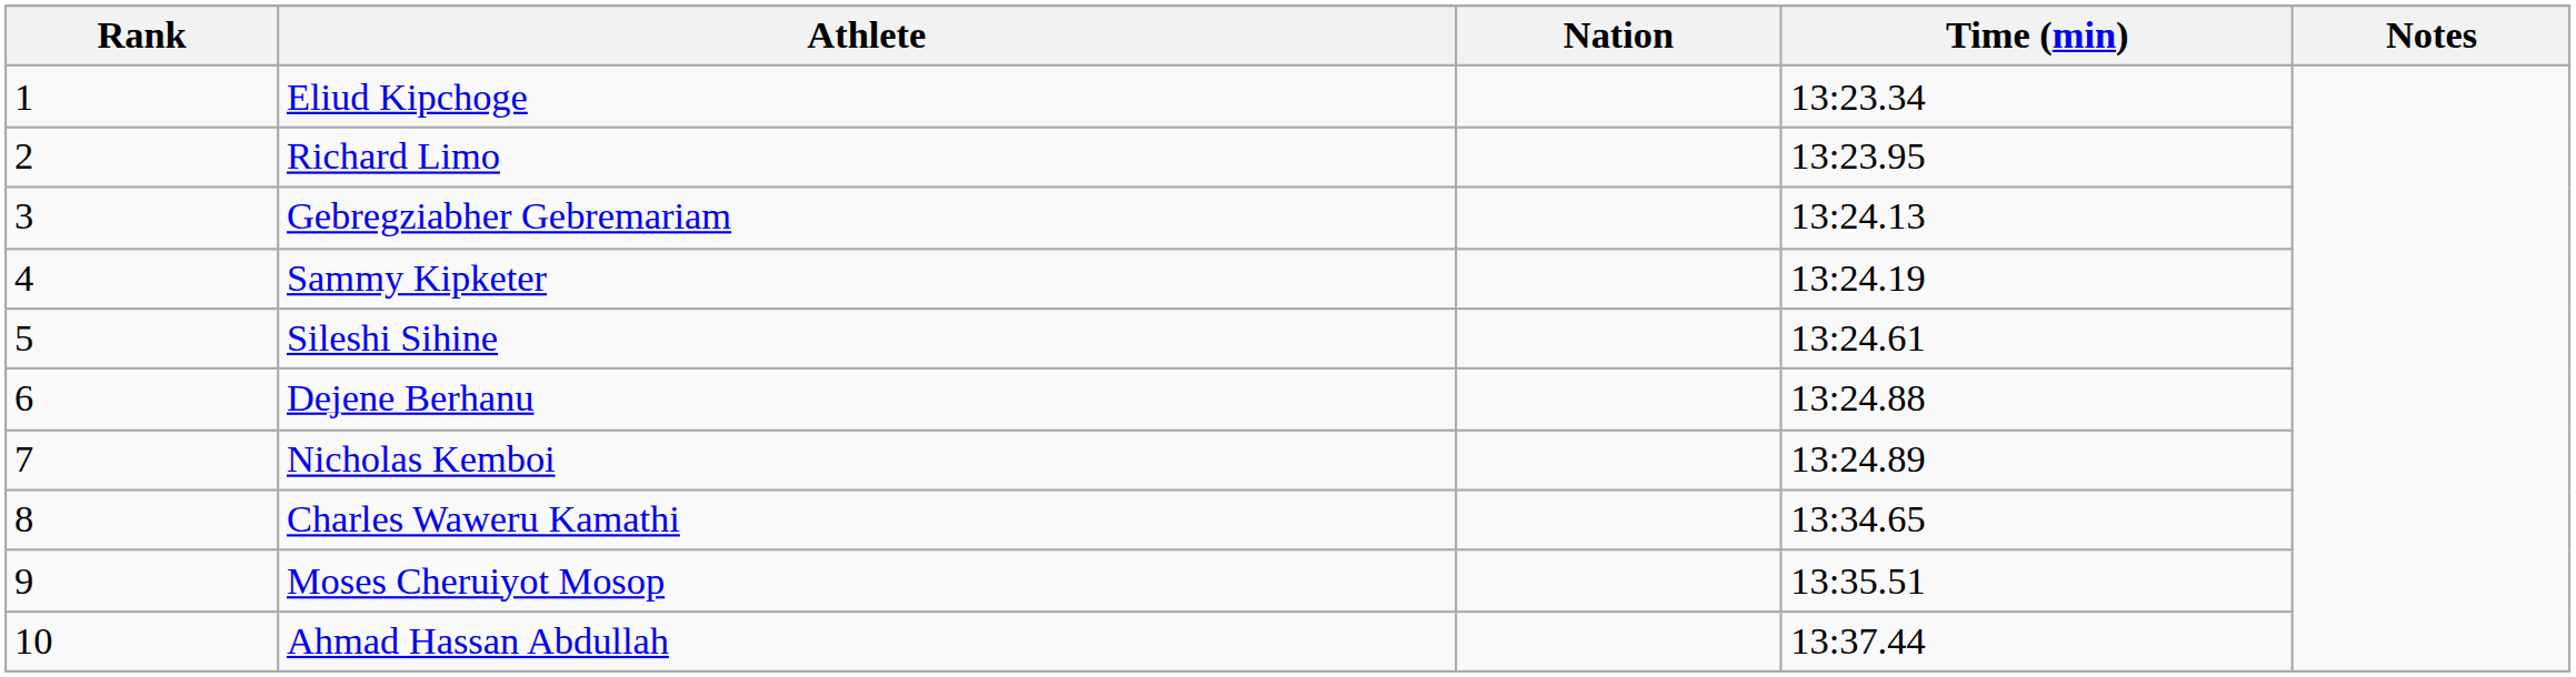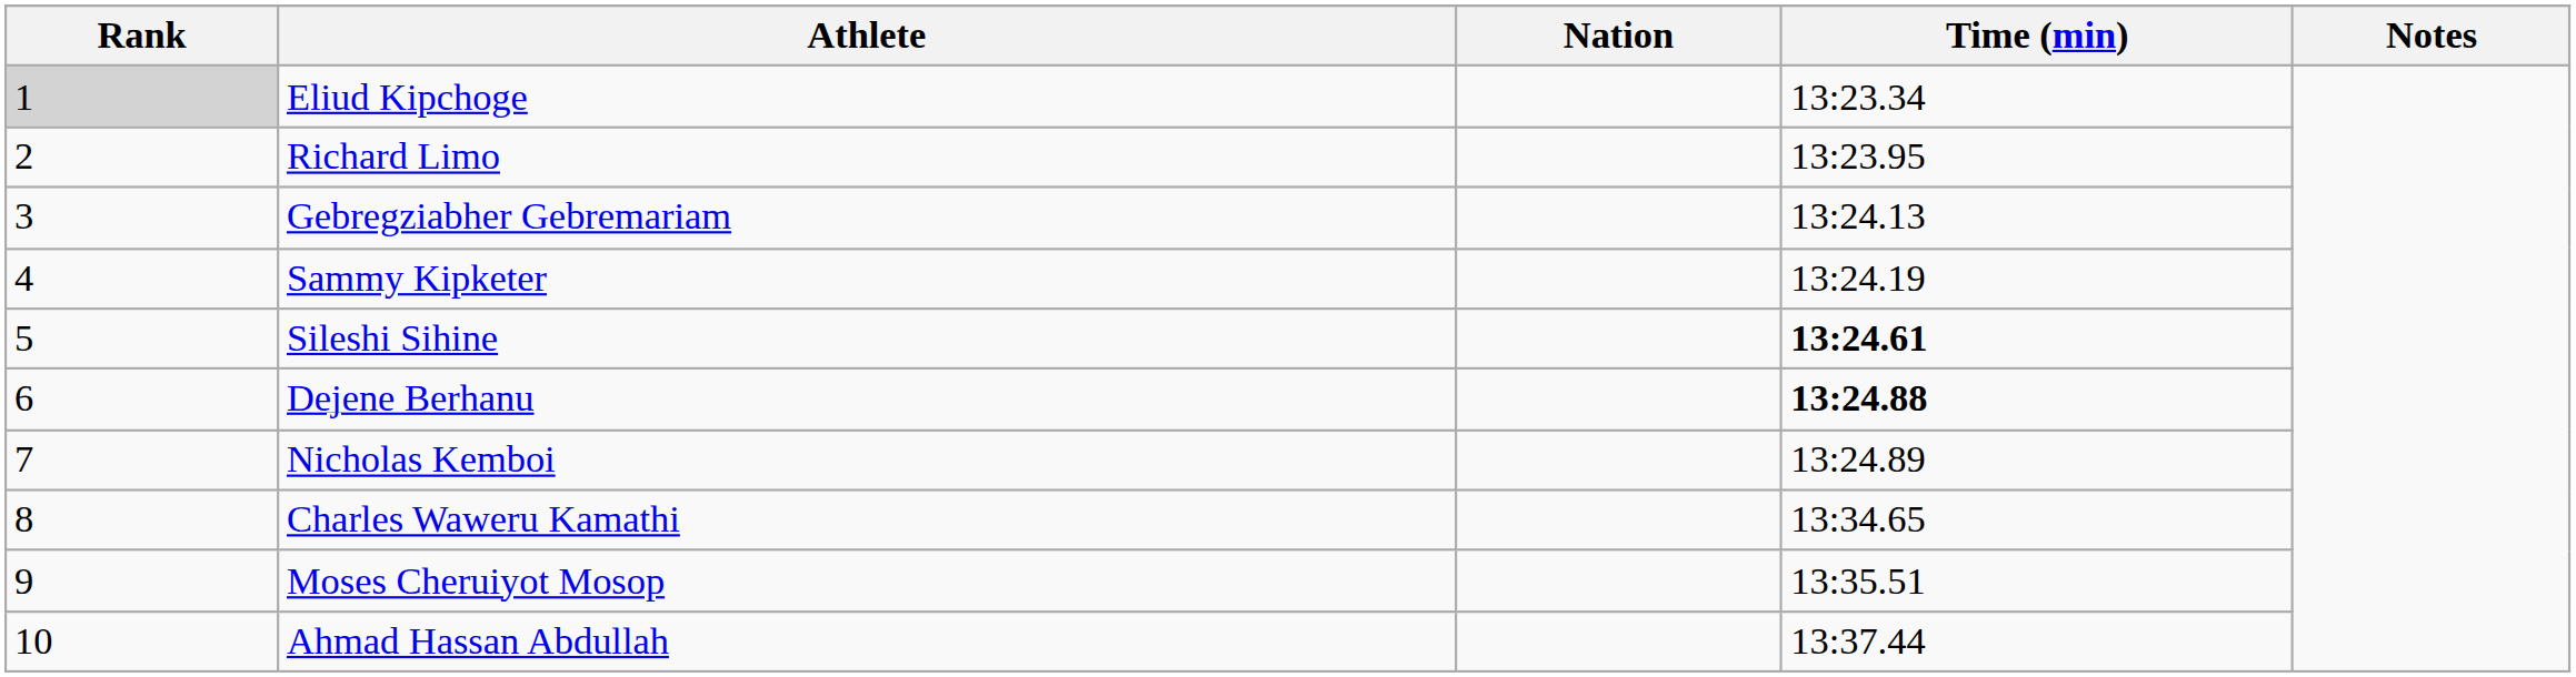Eliud Kipchoge | Rank: no background -> lightgrey background
Sileshi Sihine | Time (min): normal -> bold
Dejene Berhanu | Time (min): normal -> bold
